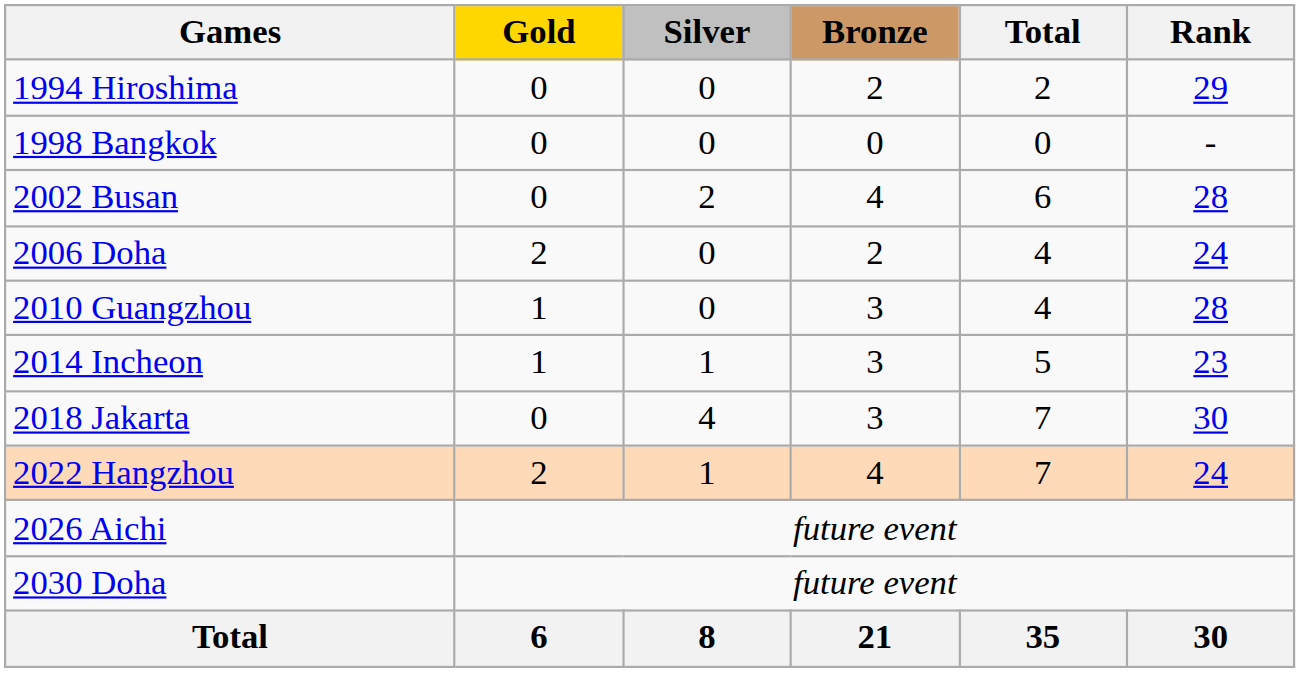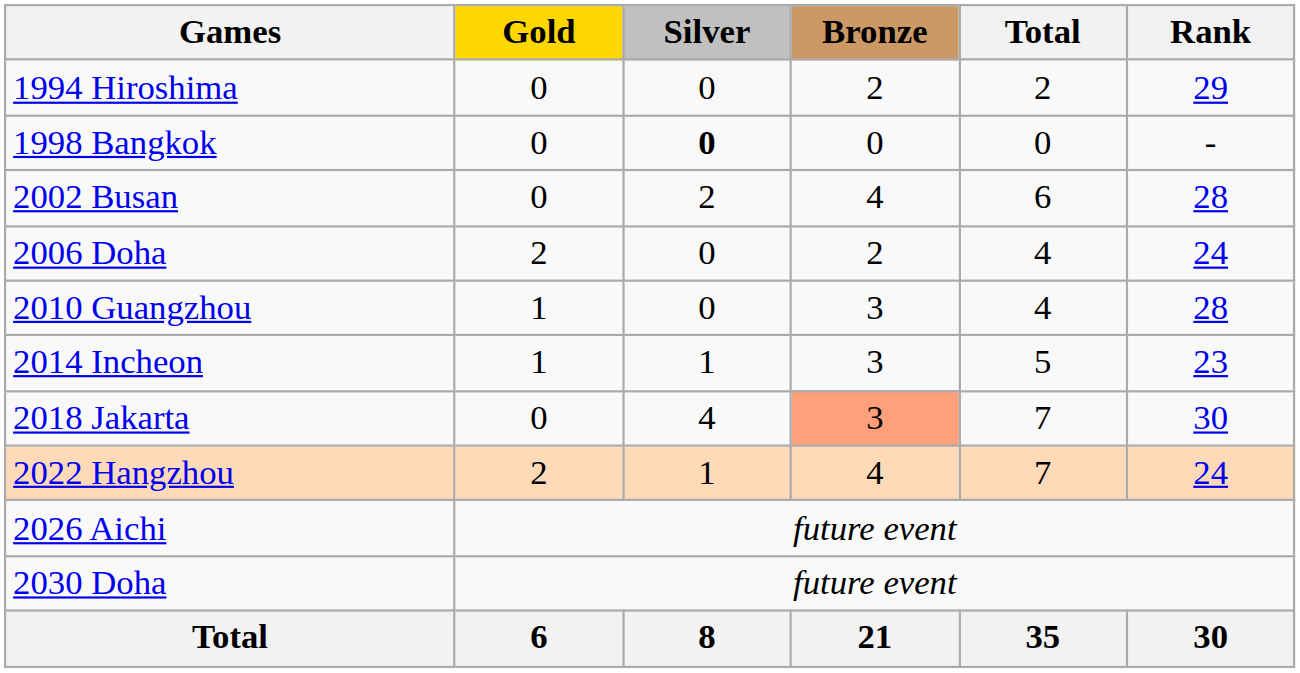1998 Bangkok | Silver: normal -> bold
2018 Jakarta | Bronze: no background -> lightsalmon background
